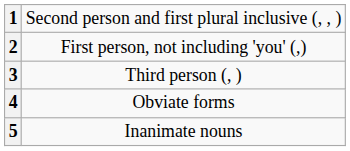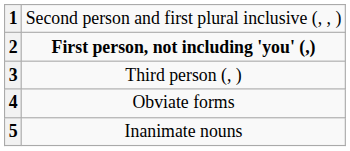2 | column 2: normal -> bold
